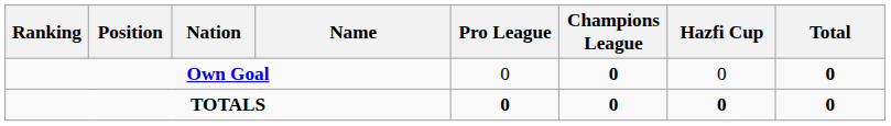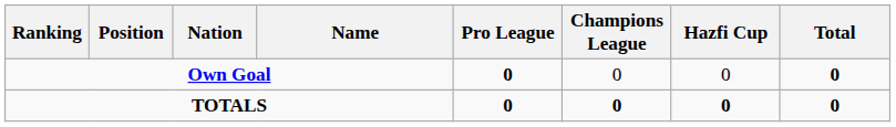Own Goal | Pro League: normal -> bold
Own Goal | Champions League: bold -> normal
